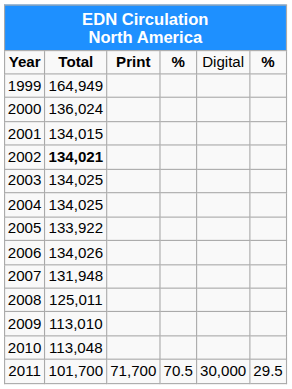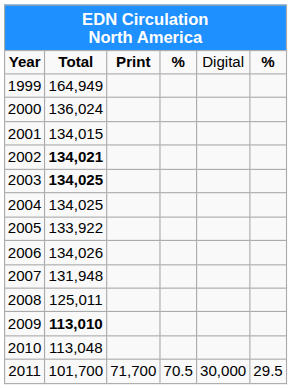2003 | column 2: normal -> bold
2009 | column 2: normal -> bold
